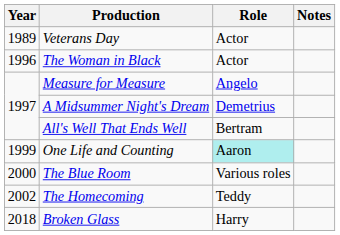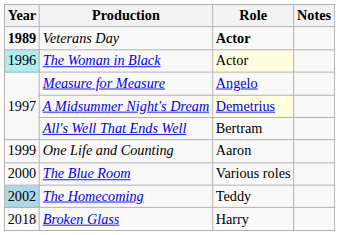Veterans Day | Year: normal -> bold
Veterans Day | Role: normal -> bold
The Woman in Black | Year: no background -> paleturquoise background
The Woman in Black | Role: no background -> lightyellow background
A Midsummer Night's Dream | Role: no background -> lightyellow background
One Life and Counting | Role: paleturquoise background -> no background
The Homecoming | Year: no background -> lightblue background
